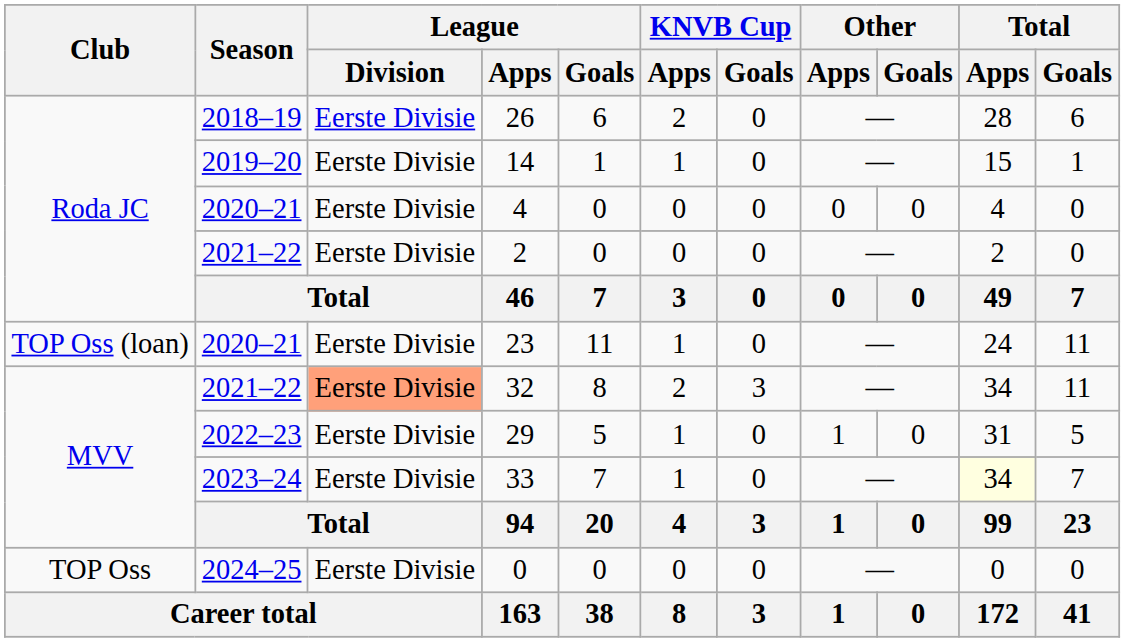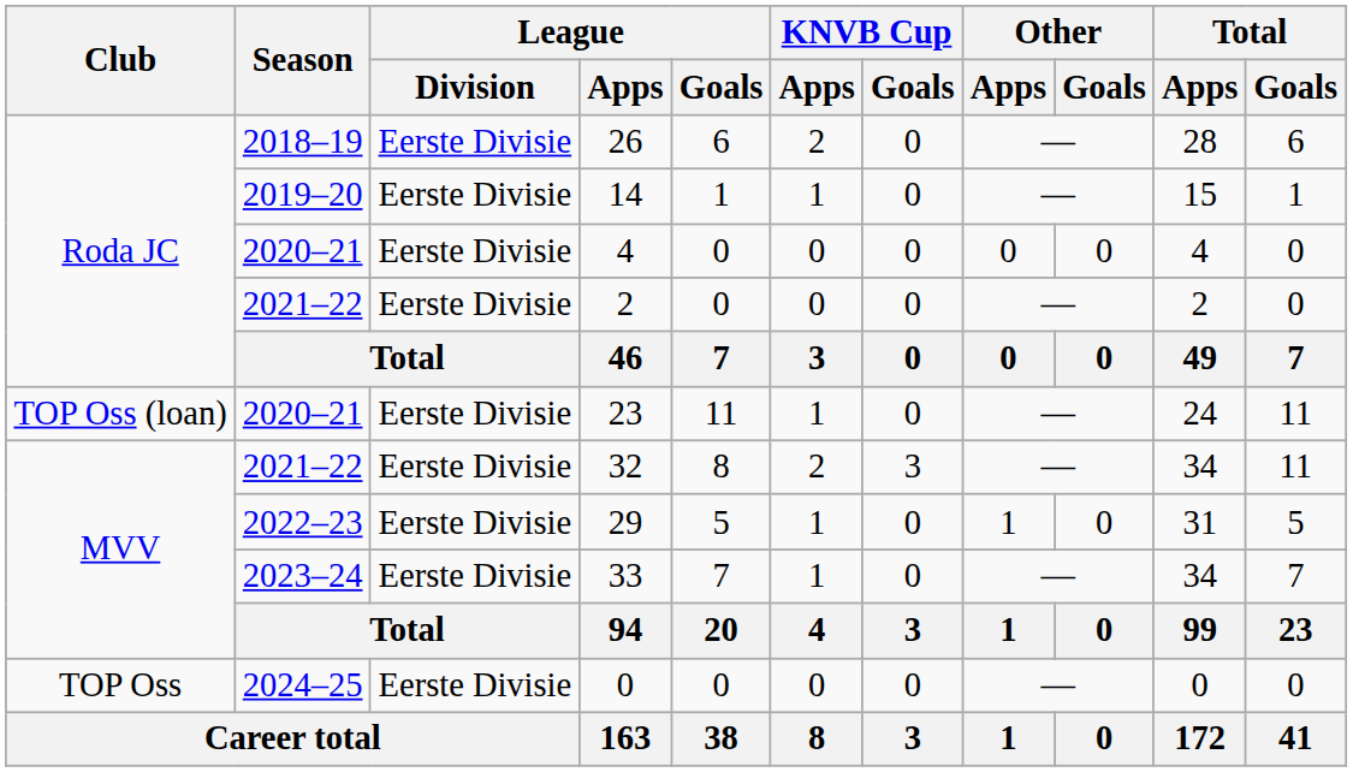32 | League / Division: lightsalmon background -> no background
33 | Total / Apps: lightyellow background -> no background
